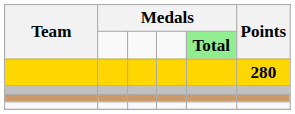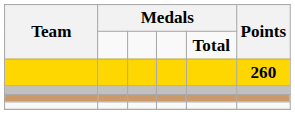row 2 | column 5: lightgreen background -> no background
row 3 | Points: 280 -> 260
